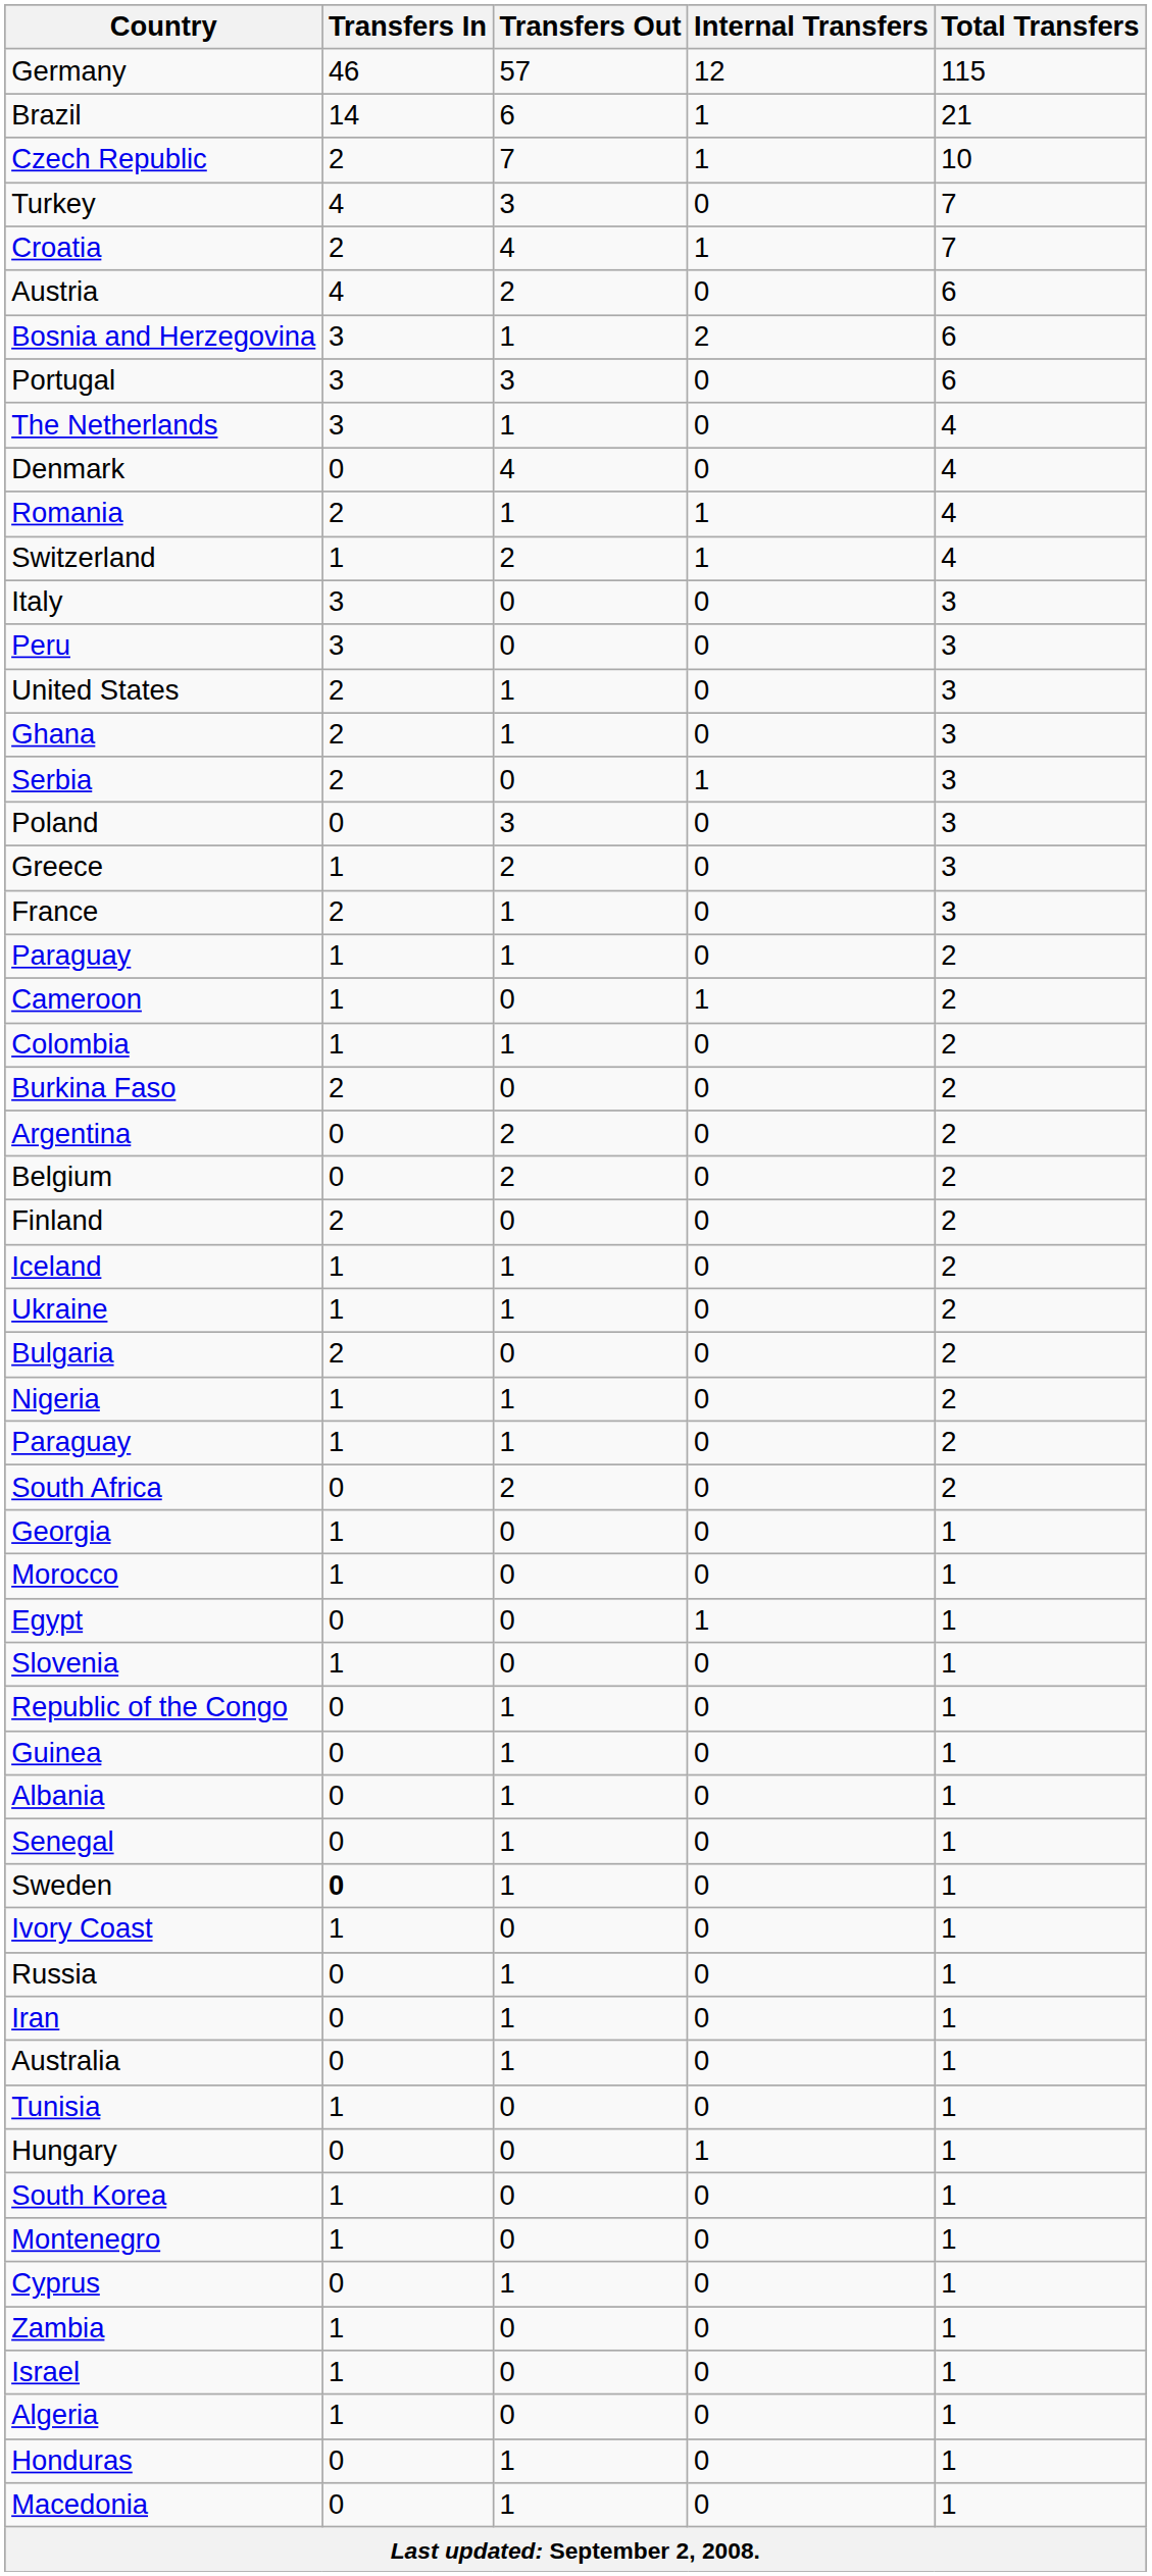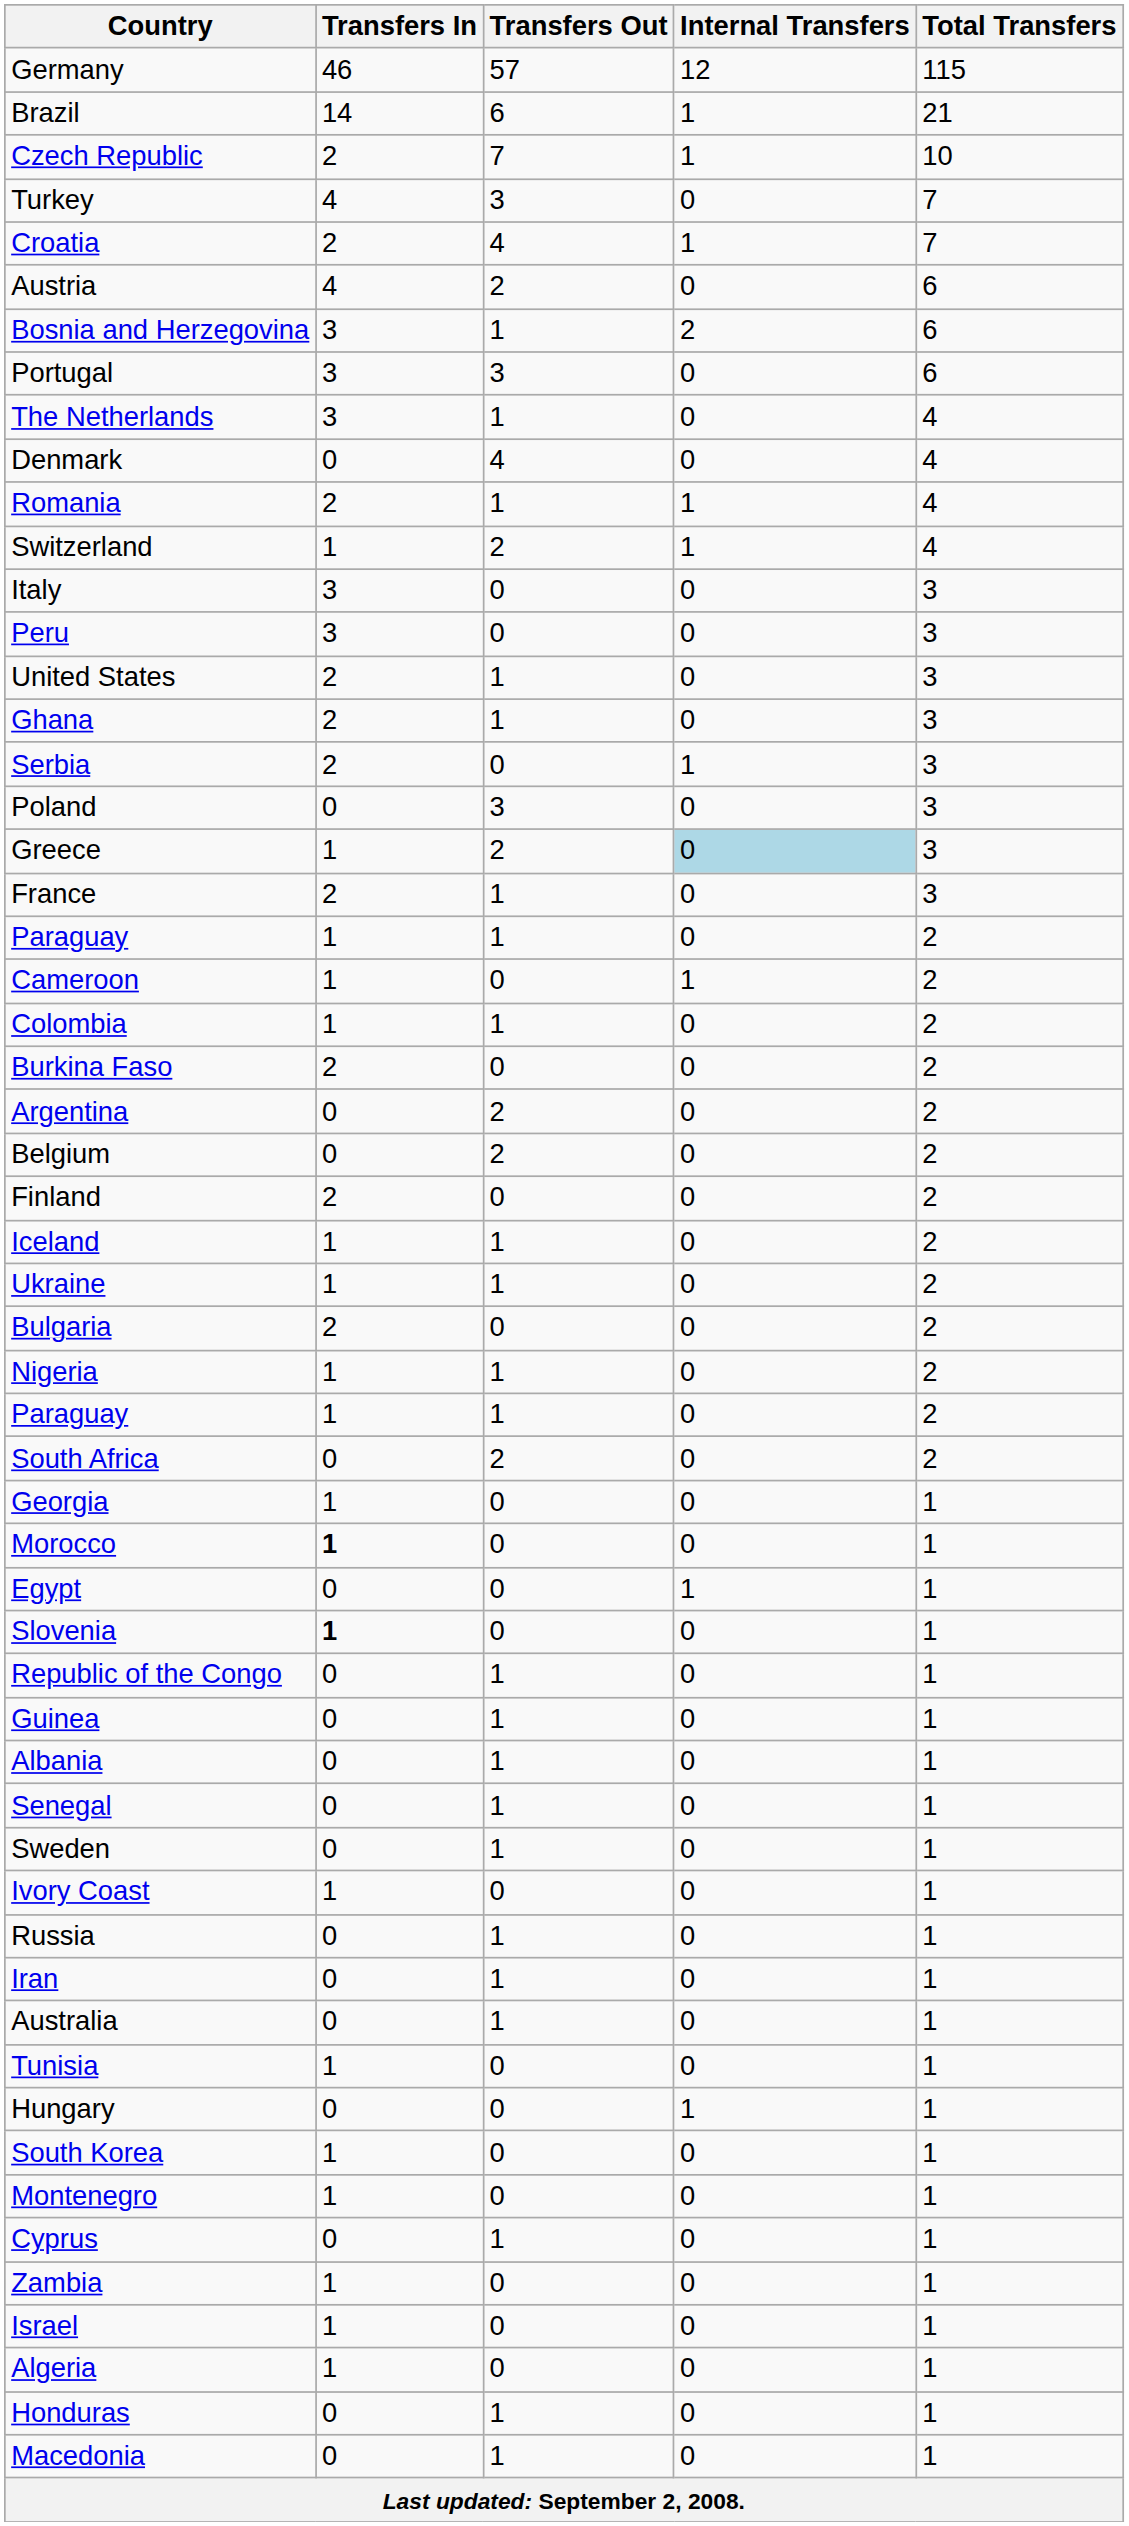Greece | Internal Transfers: no background -> lightblue background
Morocco | Transfers In: normal -> bold
Slovenia | Transfers In: normal -> bold
Sweden | Transfers In: bold -> normal
